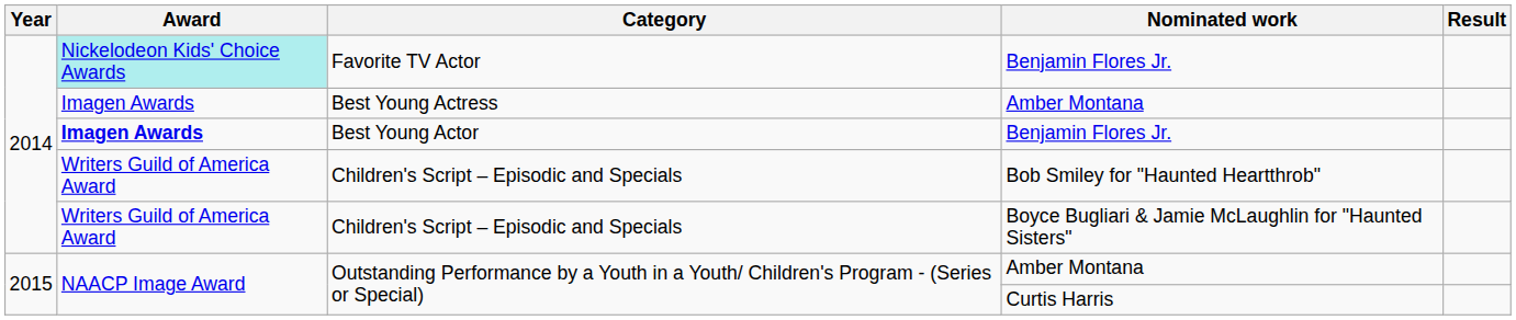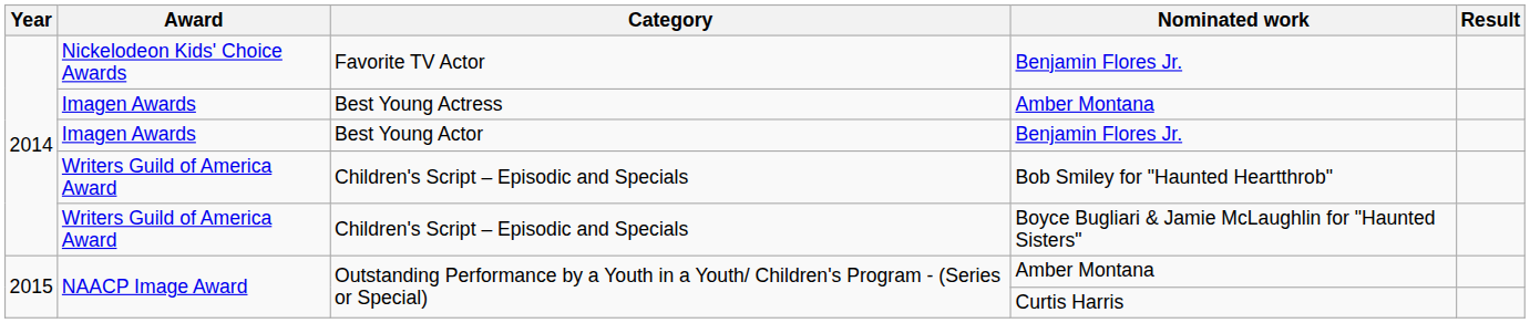Favorite TV Actor | Award: paleturquoise background -> no background
Best Young Actor | Award: bold -> normal
